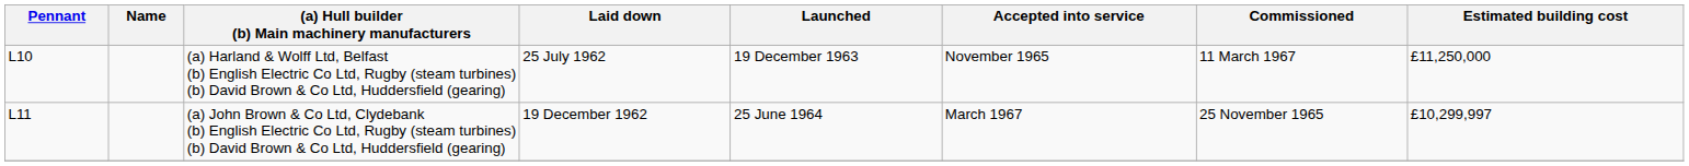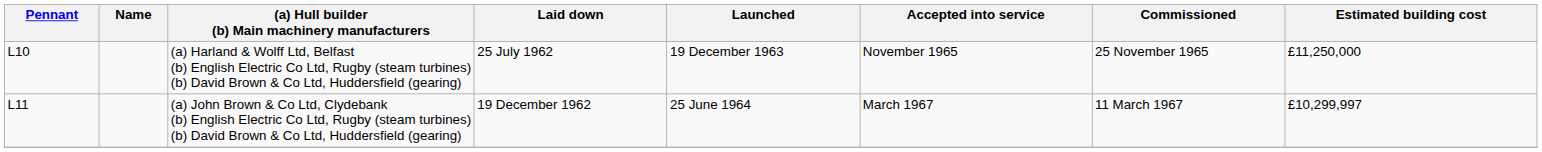row 2 | Commissioned: 11 March 1967 -> 25 November 1965
row 3 | Commissioned: 25 November 1965 -> 11 March 1967
